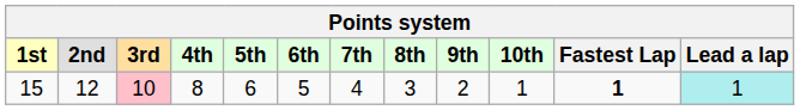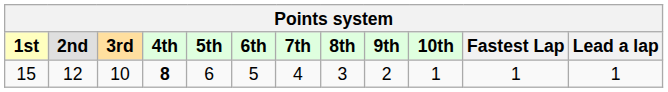15 | 3rd: pink background -> no background
15 | 4th: normal -> bold
15 | Fastest Lap: bold -> normal
15 | Lead a lap: paleturquoise background -> no background
